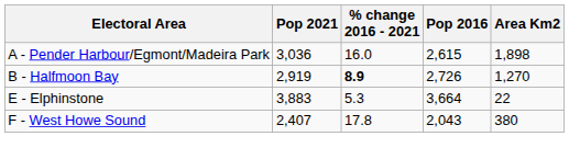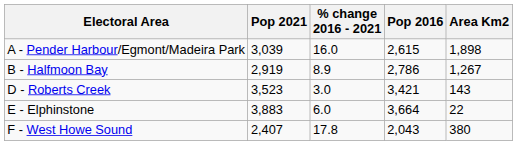A - Pender Harbour/Egmont/Madeira Park | Pop 2021: 3,036 -> 3,039
B - Halfmoon Bay | % change 2016 - 2021: bold -> normal
B - Halfmoon Bay | Pop 2016: 2,726 -> 2,786
B - Halfmoon Bay | Area Km2: 1,270 -> 1,267
+ row: D - Roberts Creek | 3,523 | 3.0 | 3,421 | 143
E - Elphinstone | % change 2016 - 2021: 5.3 -> 6.0
